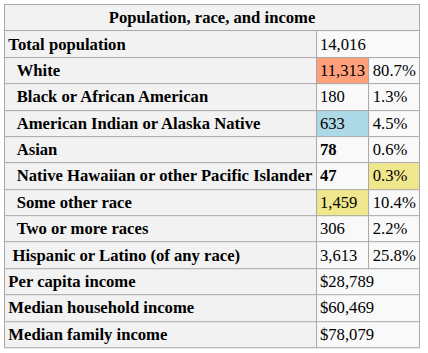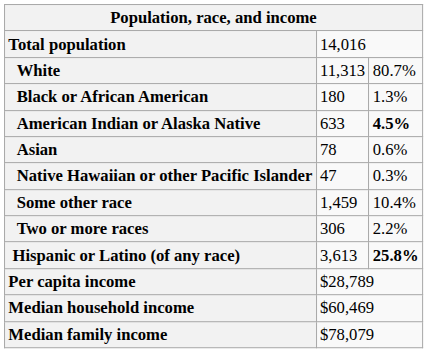White | column 2: lightsalmon background -> no background
American Indian or Alaska Native | column 2: lightblue background -> no background
American Indian or Alaska Native | column 3: normal -> bold
Asian | column 2: bold -> normal
Native Hawaiian or other Pacific Islander | column 2: bold -> normal
Native Hawaiian or other Pacific Islander | column 3: khaki background -> no background
Some other race | column 2: khaki background -> no background
Hispanic or Latino (of any race) | column 3: normal -> bold
